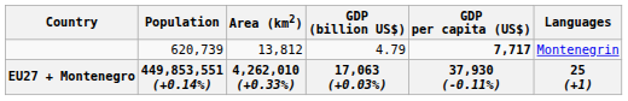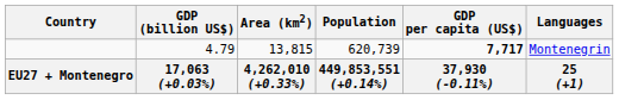columns swapped: Population <-> GDP (billion US$)
row 2 | Area (km2): 13,812 -> 13,815
